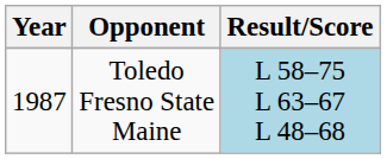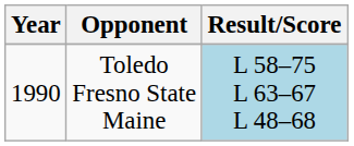Toledo Fresno State Maine | Year: 1987 -> 1990
